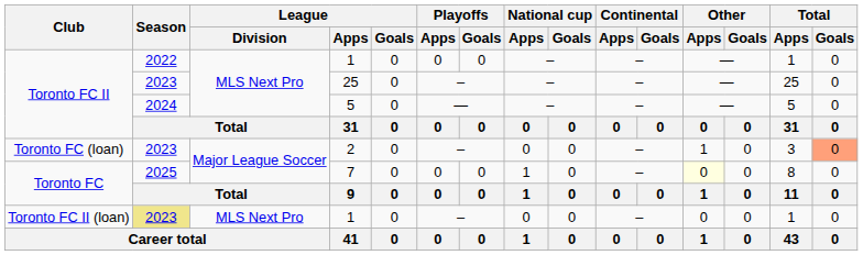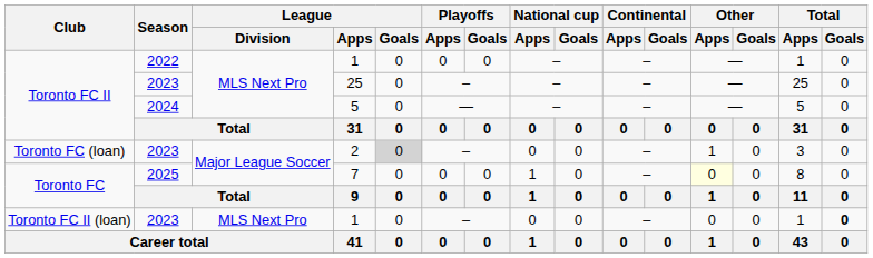2 | League / Goals: no background -> lightgrey background
2 | Total / Goals: lightsalmon background -> no background
Toronto FC II (loan) / 1 | Season: khaki background -> no background
Toronto FC II (loan) / 1 | Total / Goals: normal -> bold
